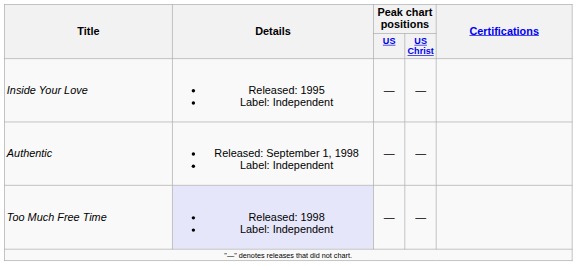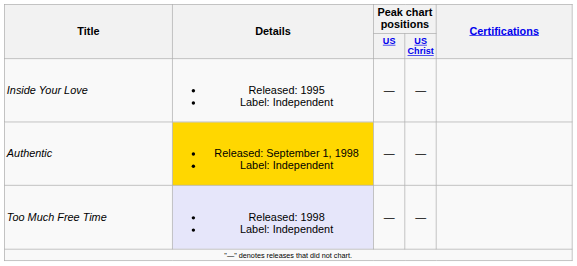Authentic | Details: no background -> gold background
